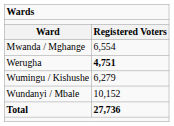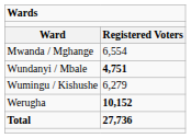row 5 | column 1: Werugha -> Wundanyi / Mbale
row 7 | column 1: Wundanyi / Mbale -> Werugha
row 7 | column 2: normal -> bold
